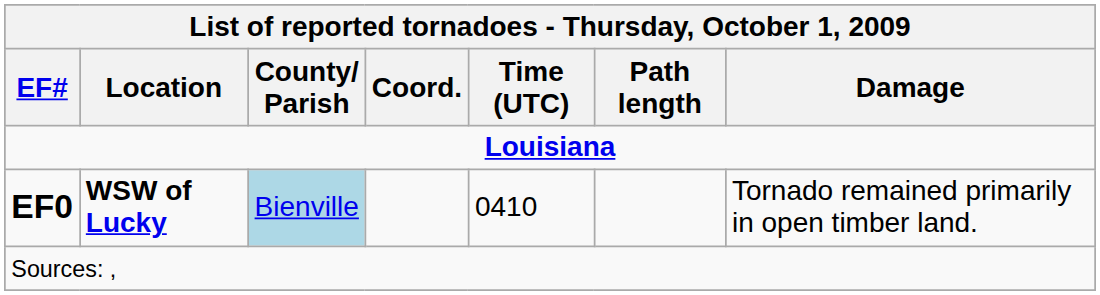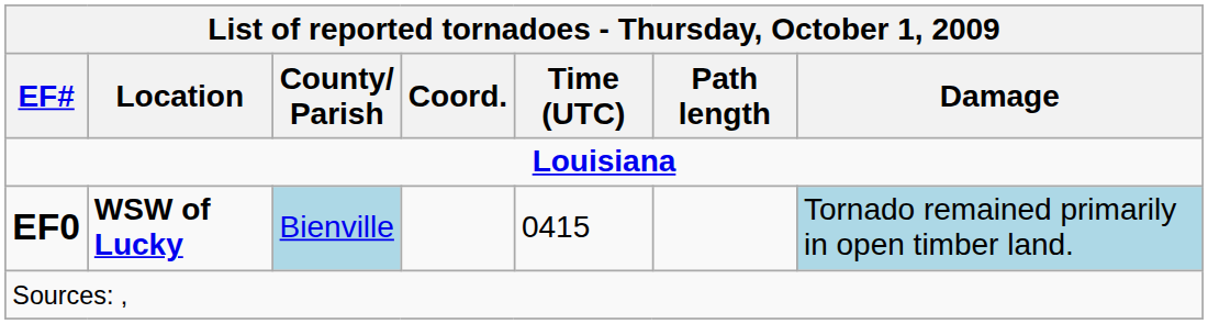EF0 | Time (UTC): 0410 -> 0415
EF0 | Damage: no background -> lightblue background
